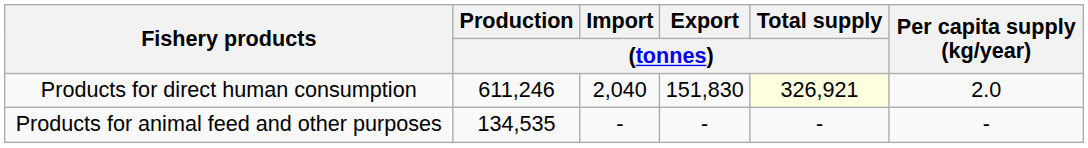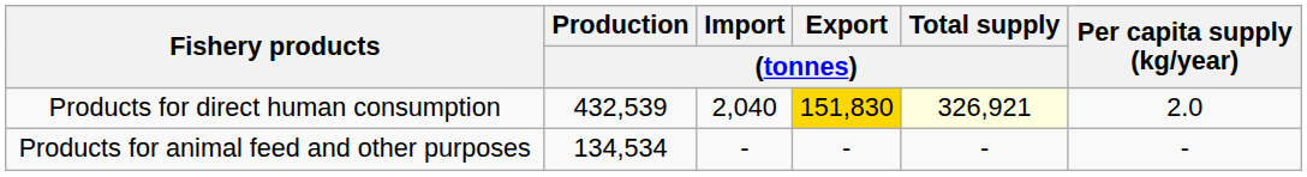Products for direct human consumption | Production / (tonnes): 611,246 -> 432,539
Products for direct human consumption | Export / (tonnes): no background -> gold background
Products for animal feed and other purposes | Production / (tonnes): 134,535 -> 134,534
